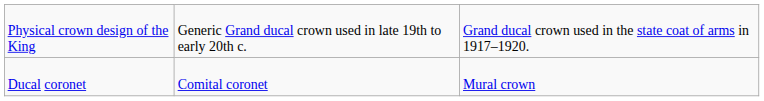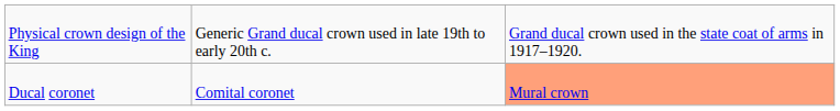Ducal coronet | column 3: no background -> lightsalmon background
